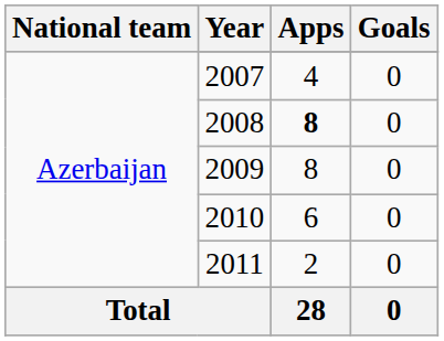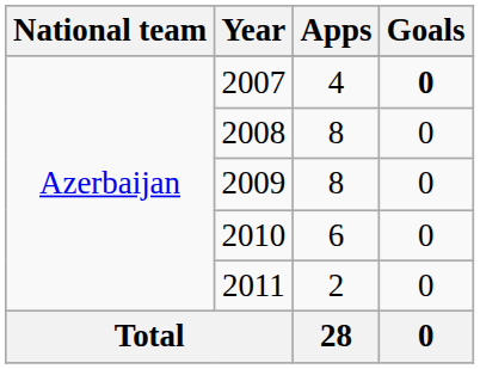2007 | Goals: normal -> bold
2008 | Apps: bold -> normal
